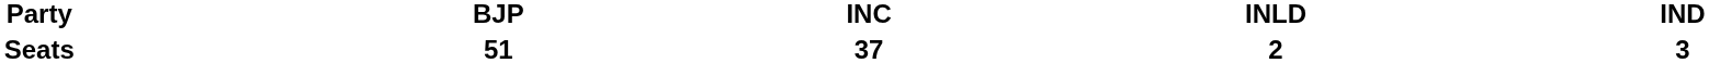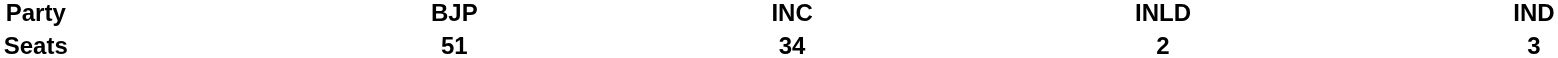Seats | INC: 37 -> 34
